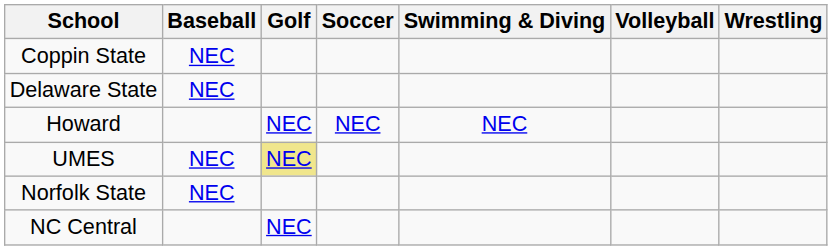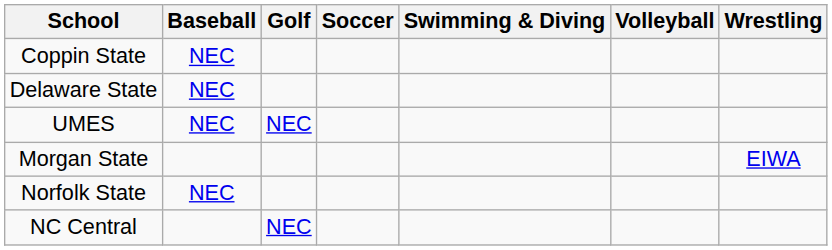- row: Howard | NEC | NEC | NEC
UMES | Golf: khaki background -> no background
+ row: Morgan State | EIWA
